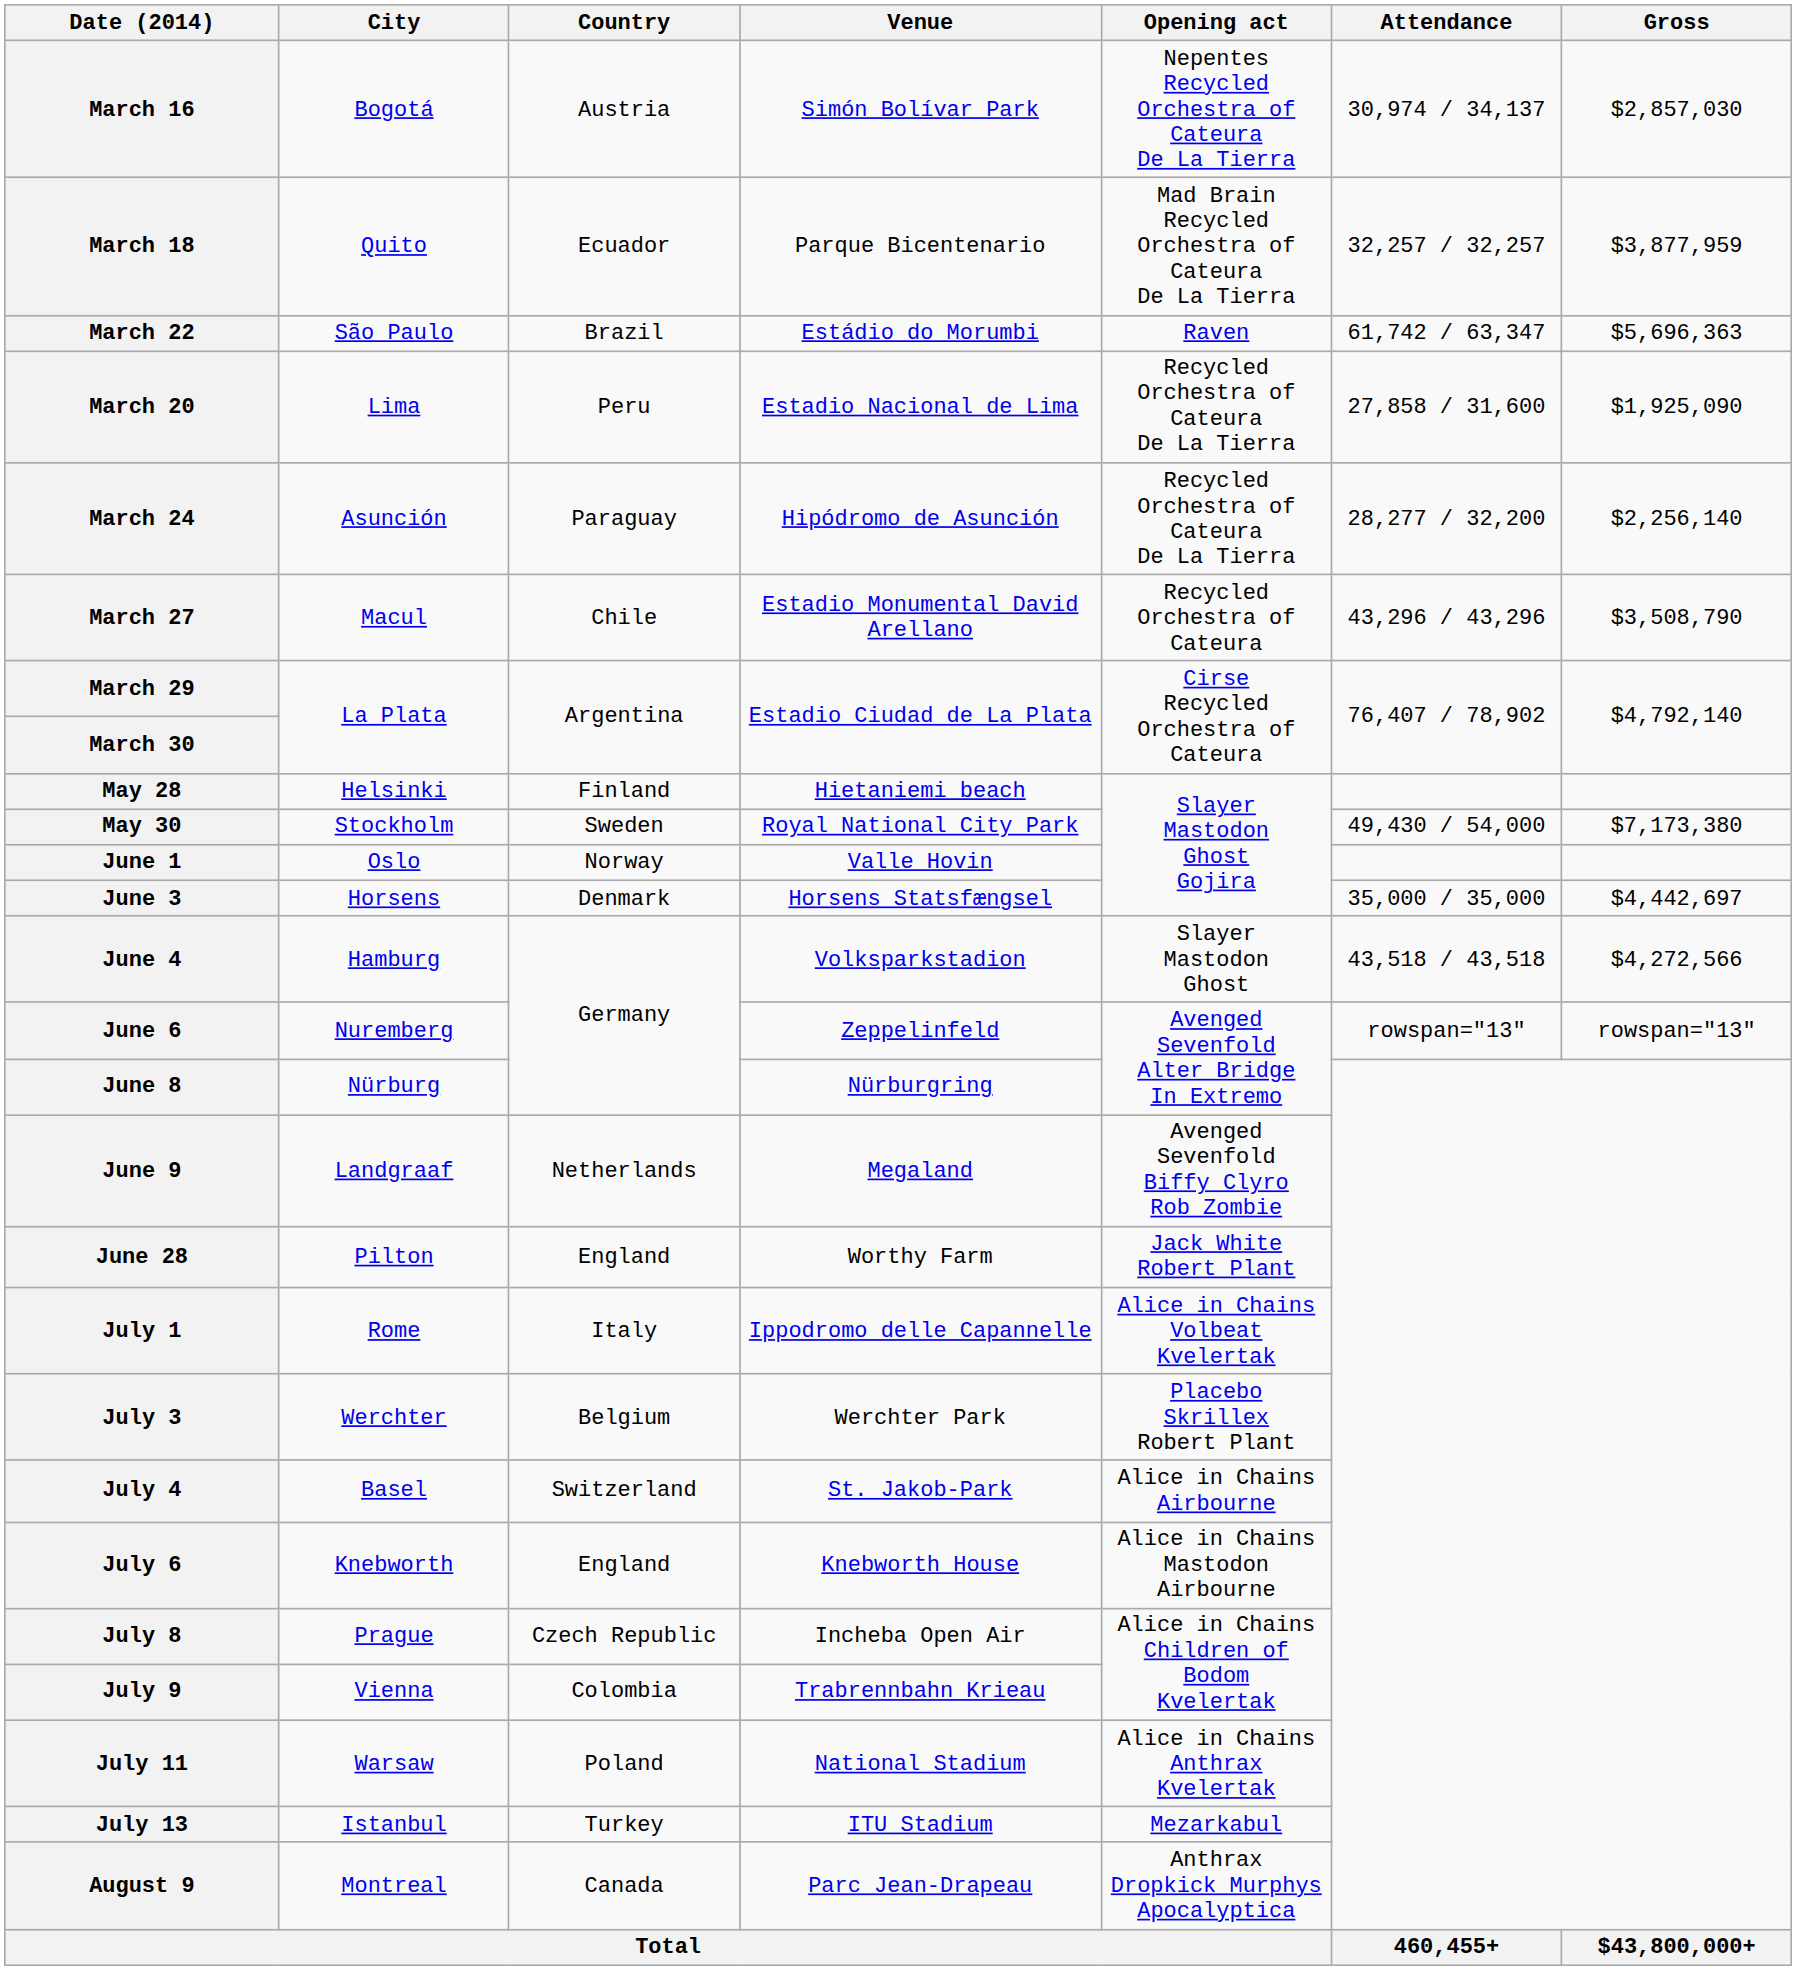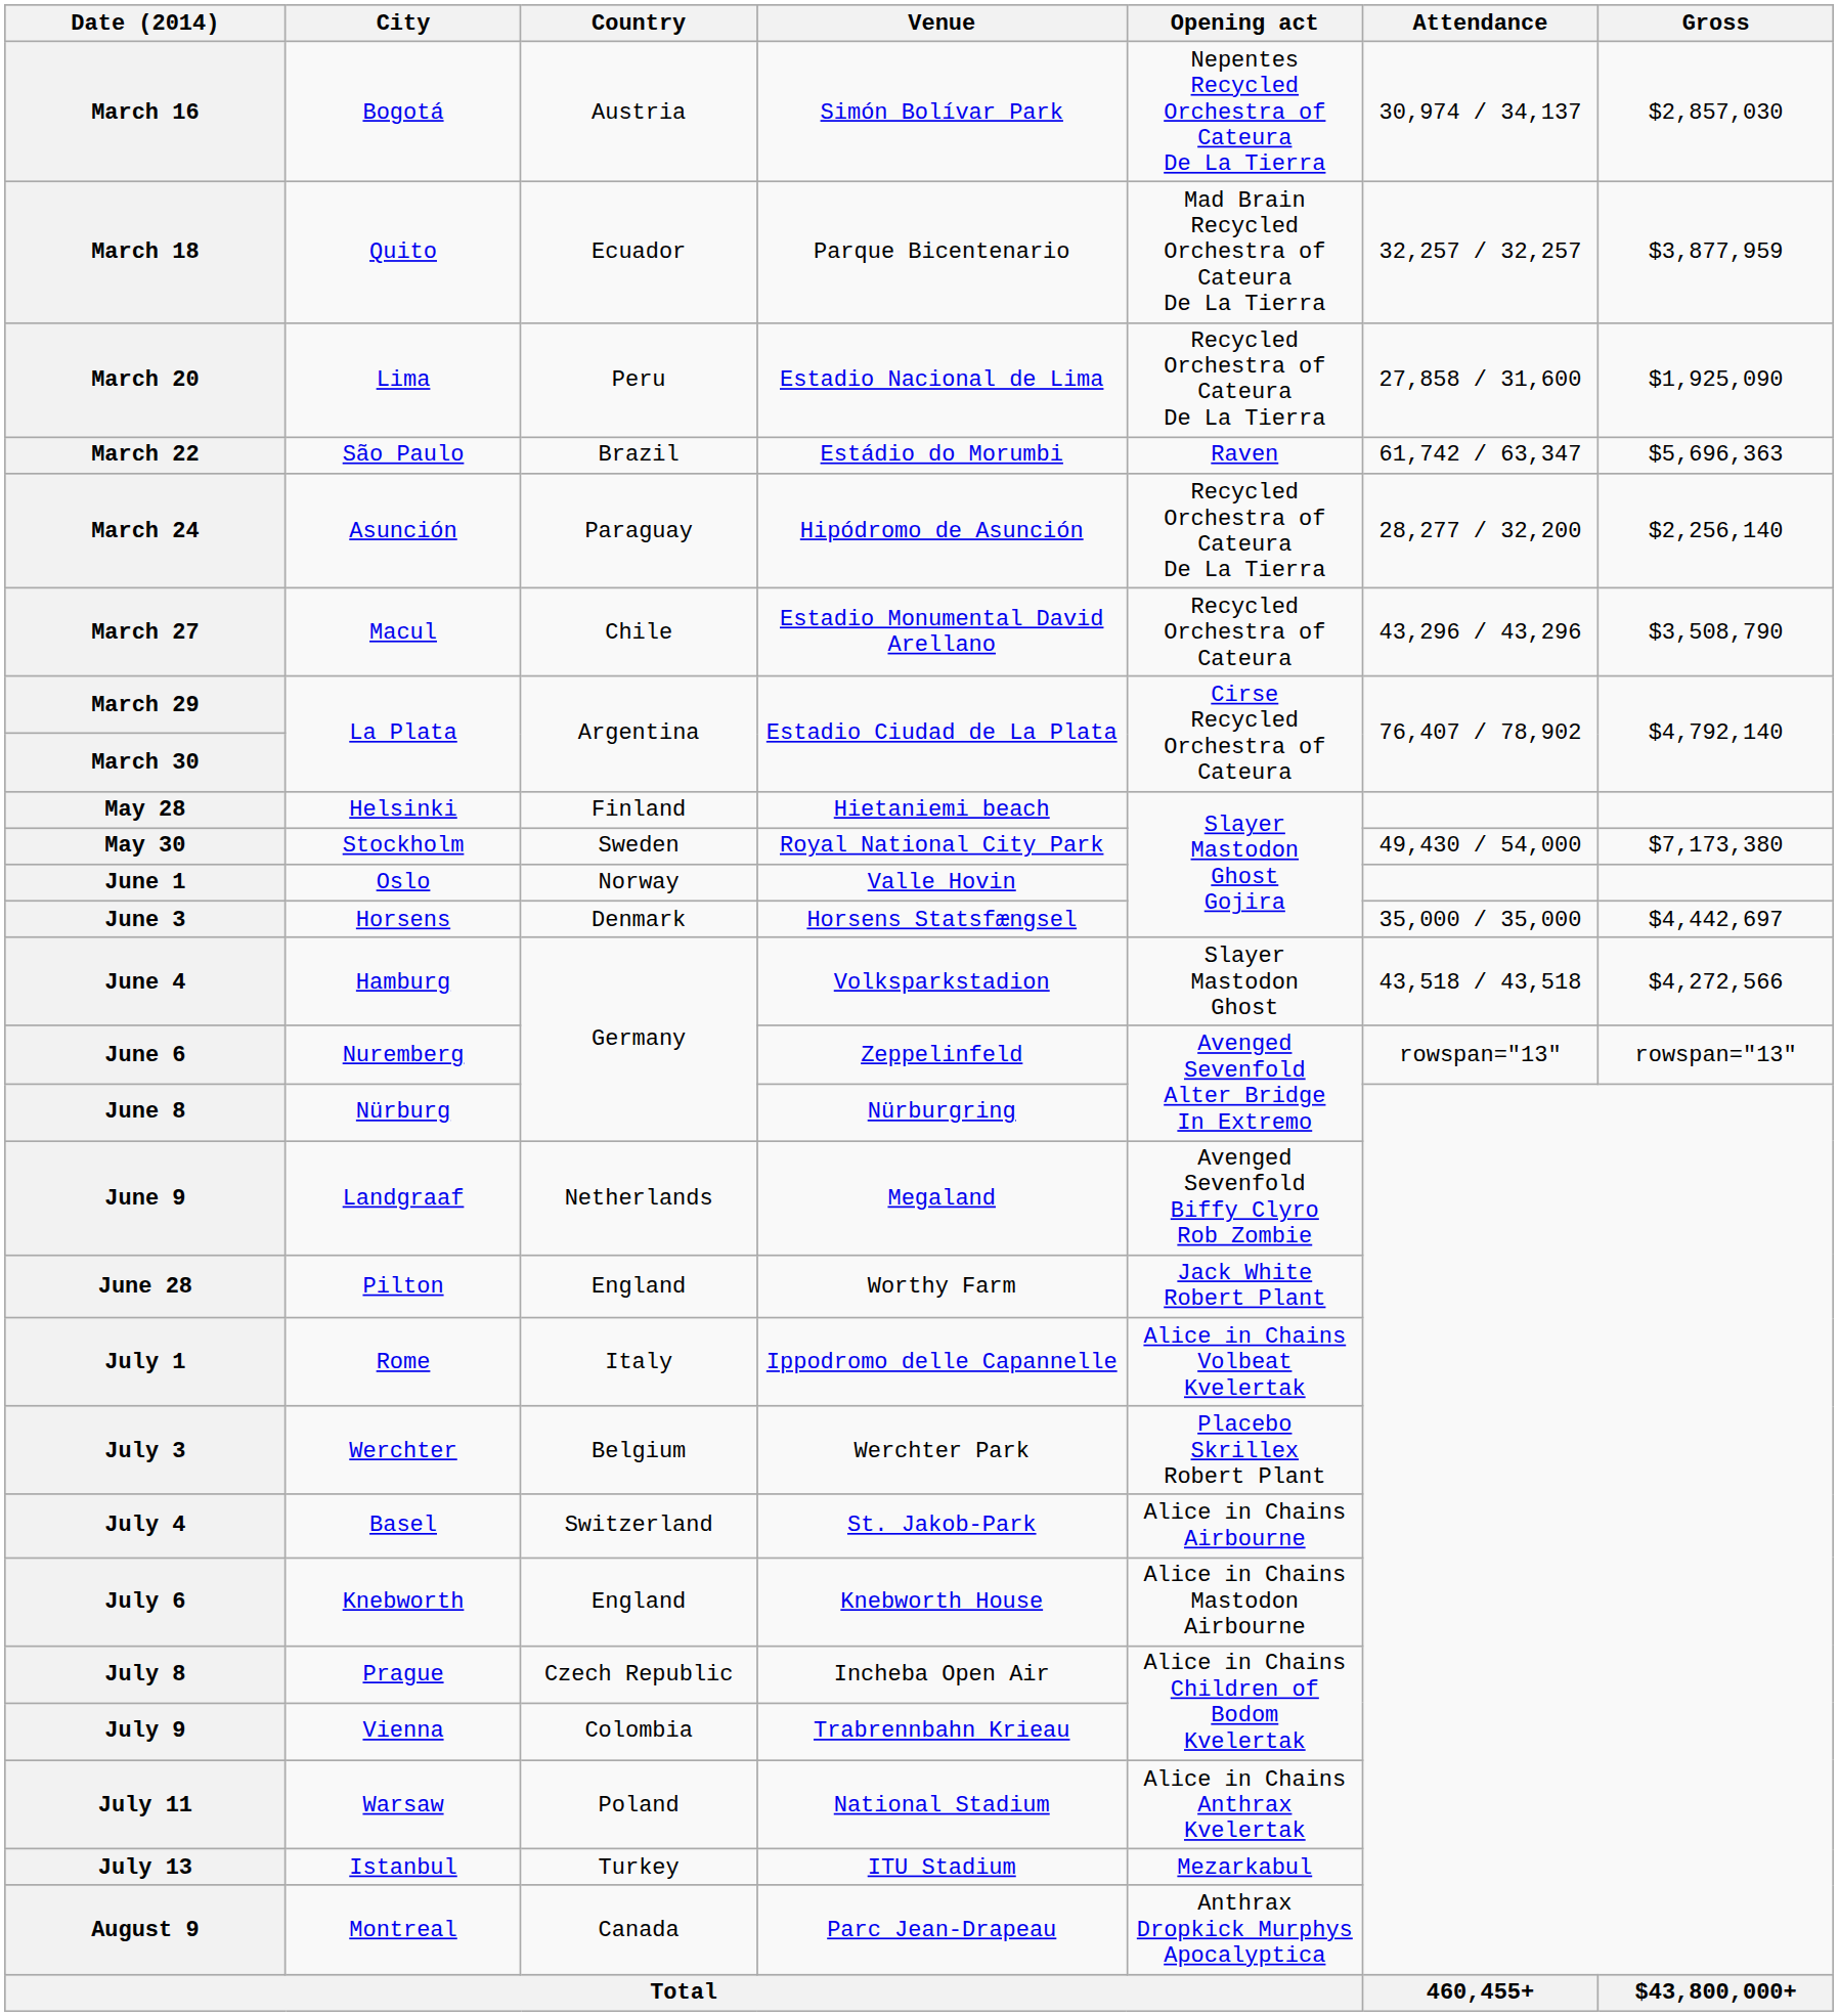rows swapped: March 20 <-> March 22
